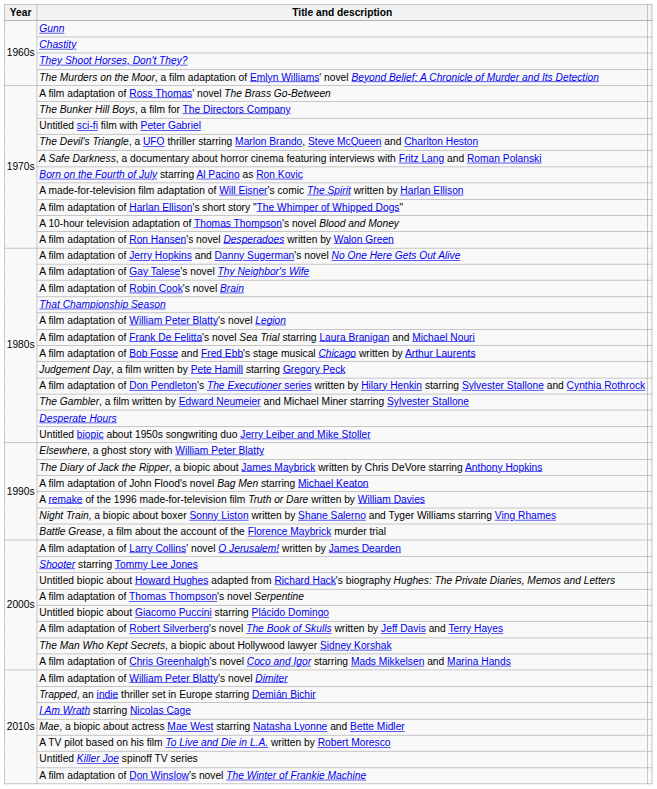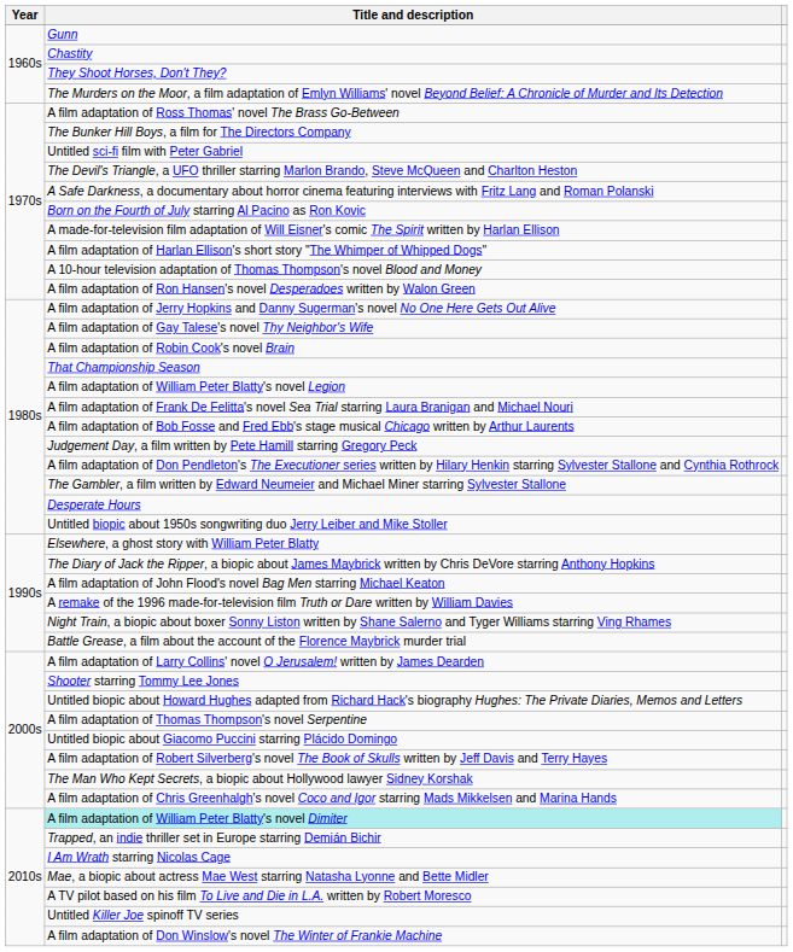A film adaptation of William Peter Blatty's novel Dimiter | Title and description: no background -> paleturquoise background
